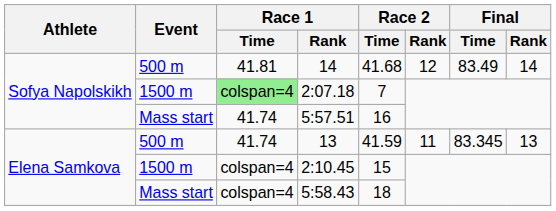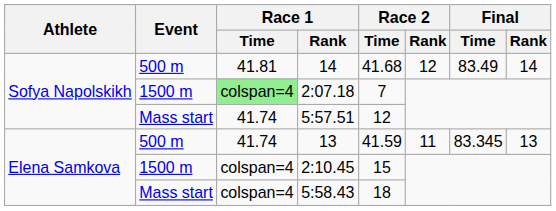5:57.51 | Race 2 / Time: 16 -> 12
